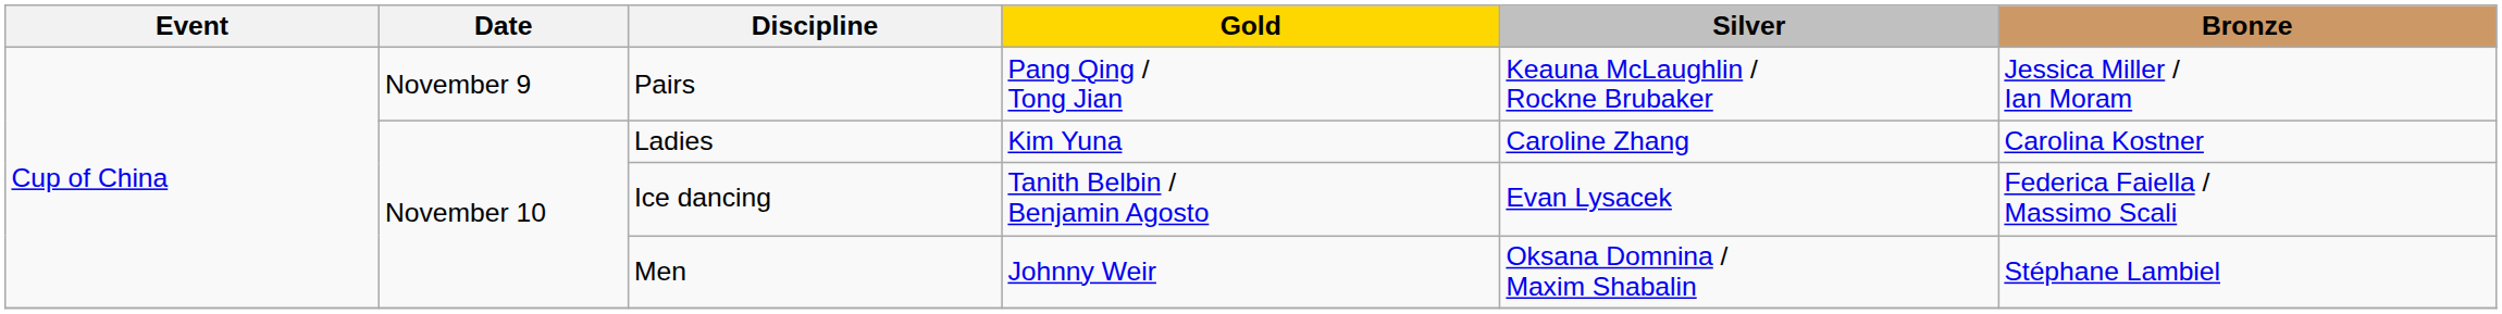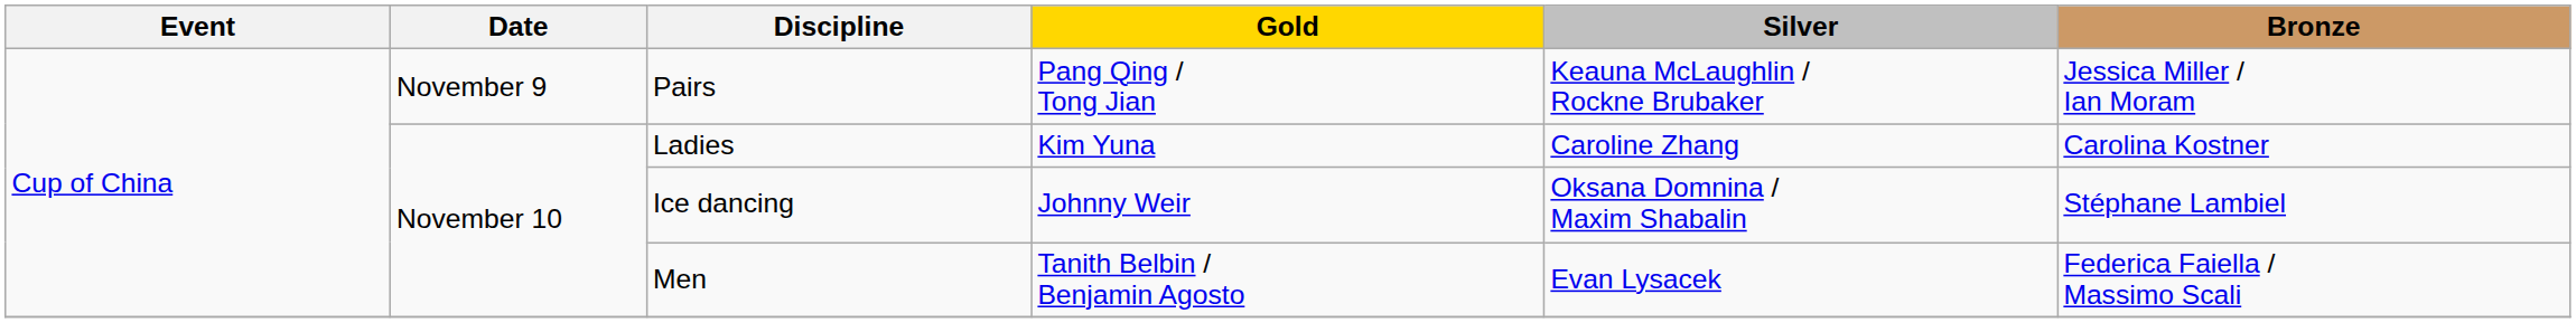Ice dancing | Gold: Tanith Belbin / Benjamin Agosto -> Johnny Weir
Ice dancing | Silver: Evan Lysacek -> Oksana Domnina / Maxim Shabalin
Ice dancing | Bronze: Federica Faiella / Massimo Scali -> Stéphane Lambiel
Men | Gold: Johnny Weir -> Tanith Belbin / Benjamin Agosto
Men | Silver: Oksana Domnina / Maxim Shabalin -> Evan Lysacek
Men | Bronze: Stéphane Lambiel -> Federica Faiella / Massimo Scali
